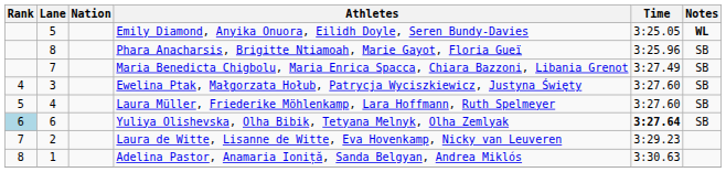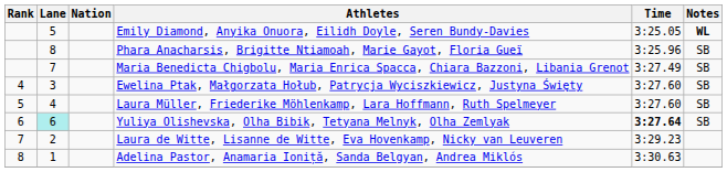Yuliya Olishevska, Olha Bibik, Tetyana Melnyk, Olha Zemlyak | Rank: lightblue background -> no background
Yuliya Olishevska, Olha Bibik, Tetyana Melnyk, Olha Zemlyak | Lane: no background -> paleturquoise background
